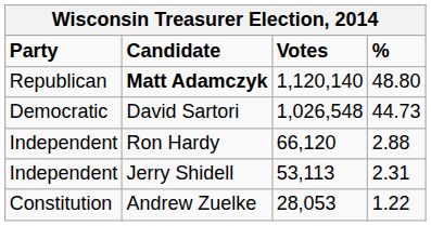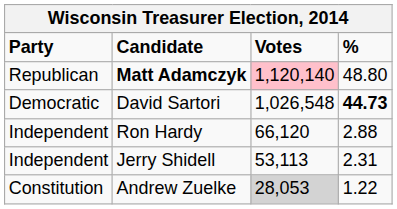Matt Adamczyk | Votes: no background -> pink background
David Sartori | %: normal -> bold
Andrew Zuelke | Votes: no background -> lightgrey background
